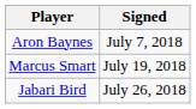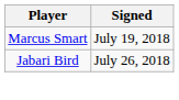- row: Aron Baynes | July 7, 2018
